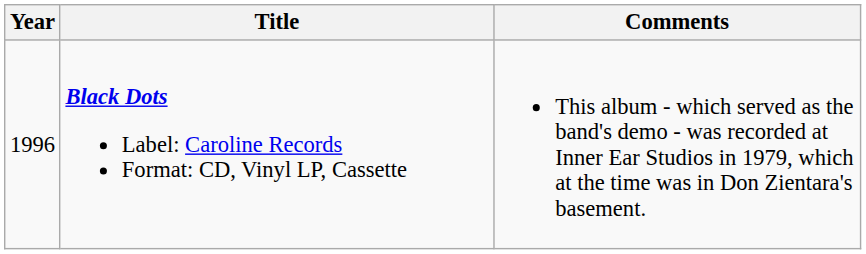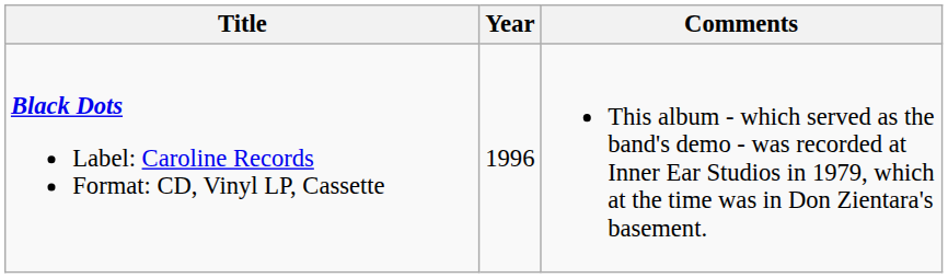columns swapped: Year <-> Title
